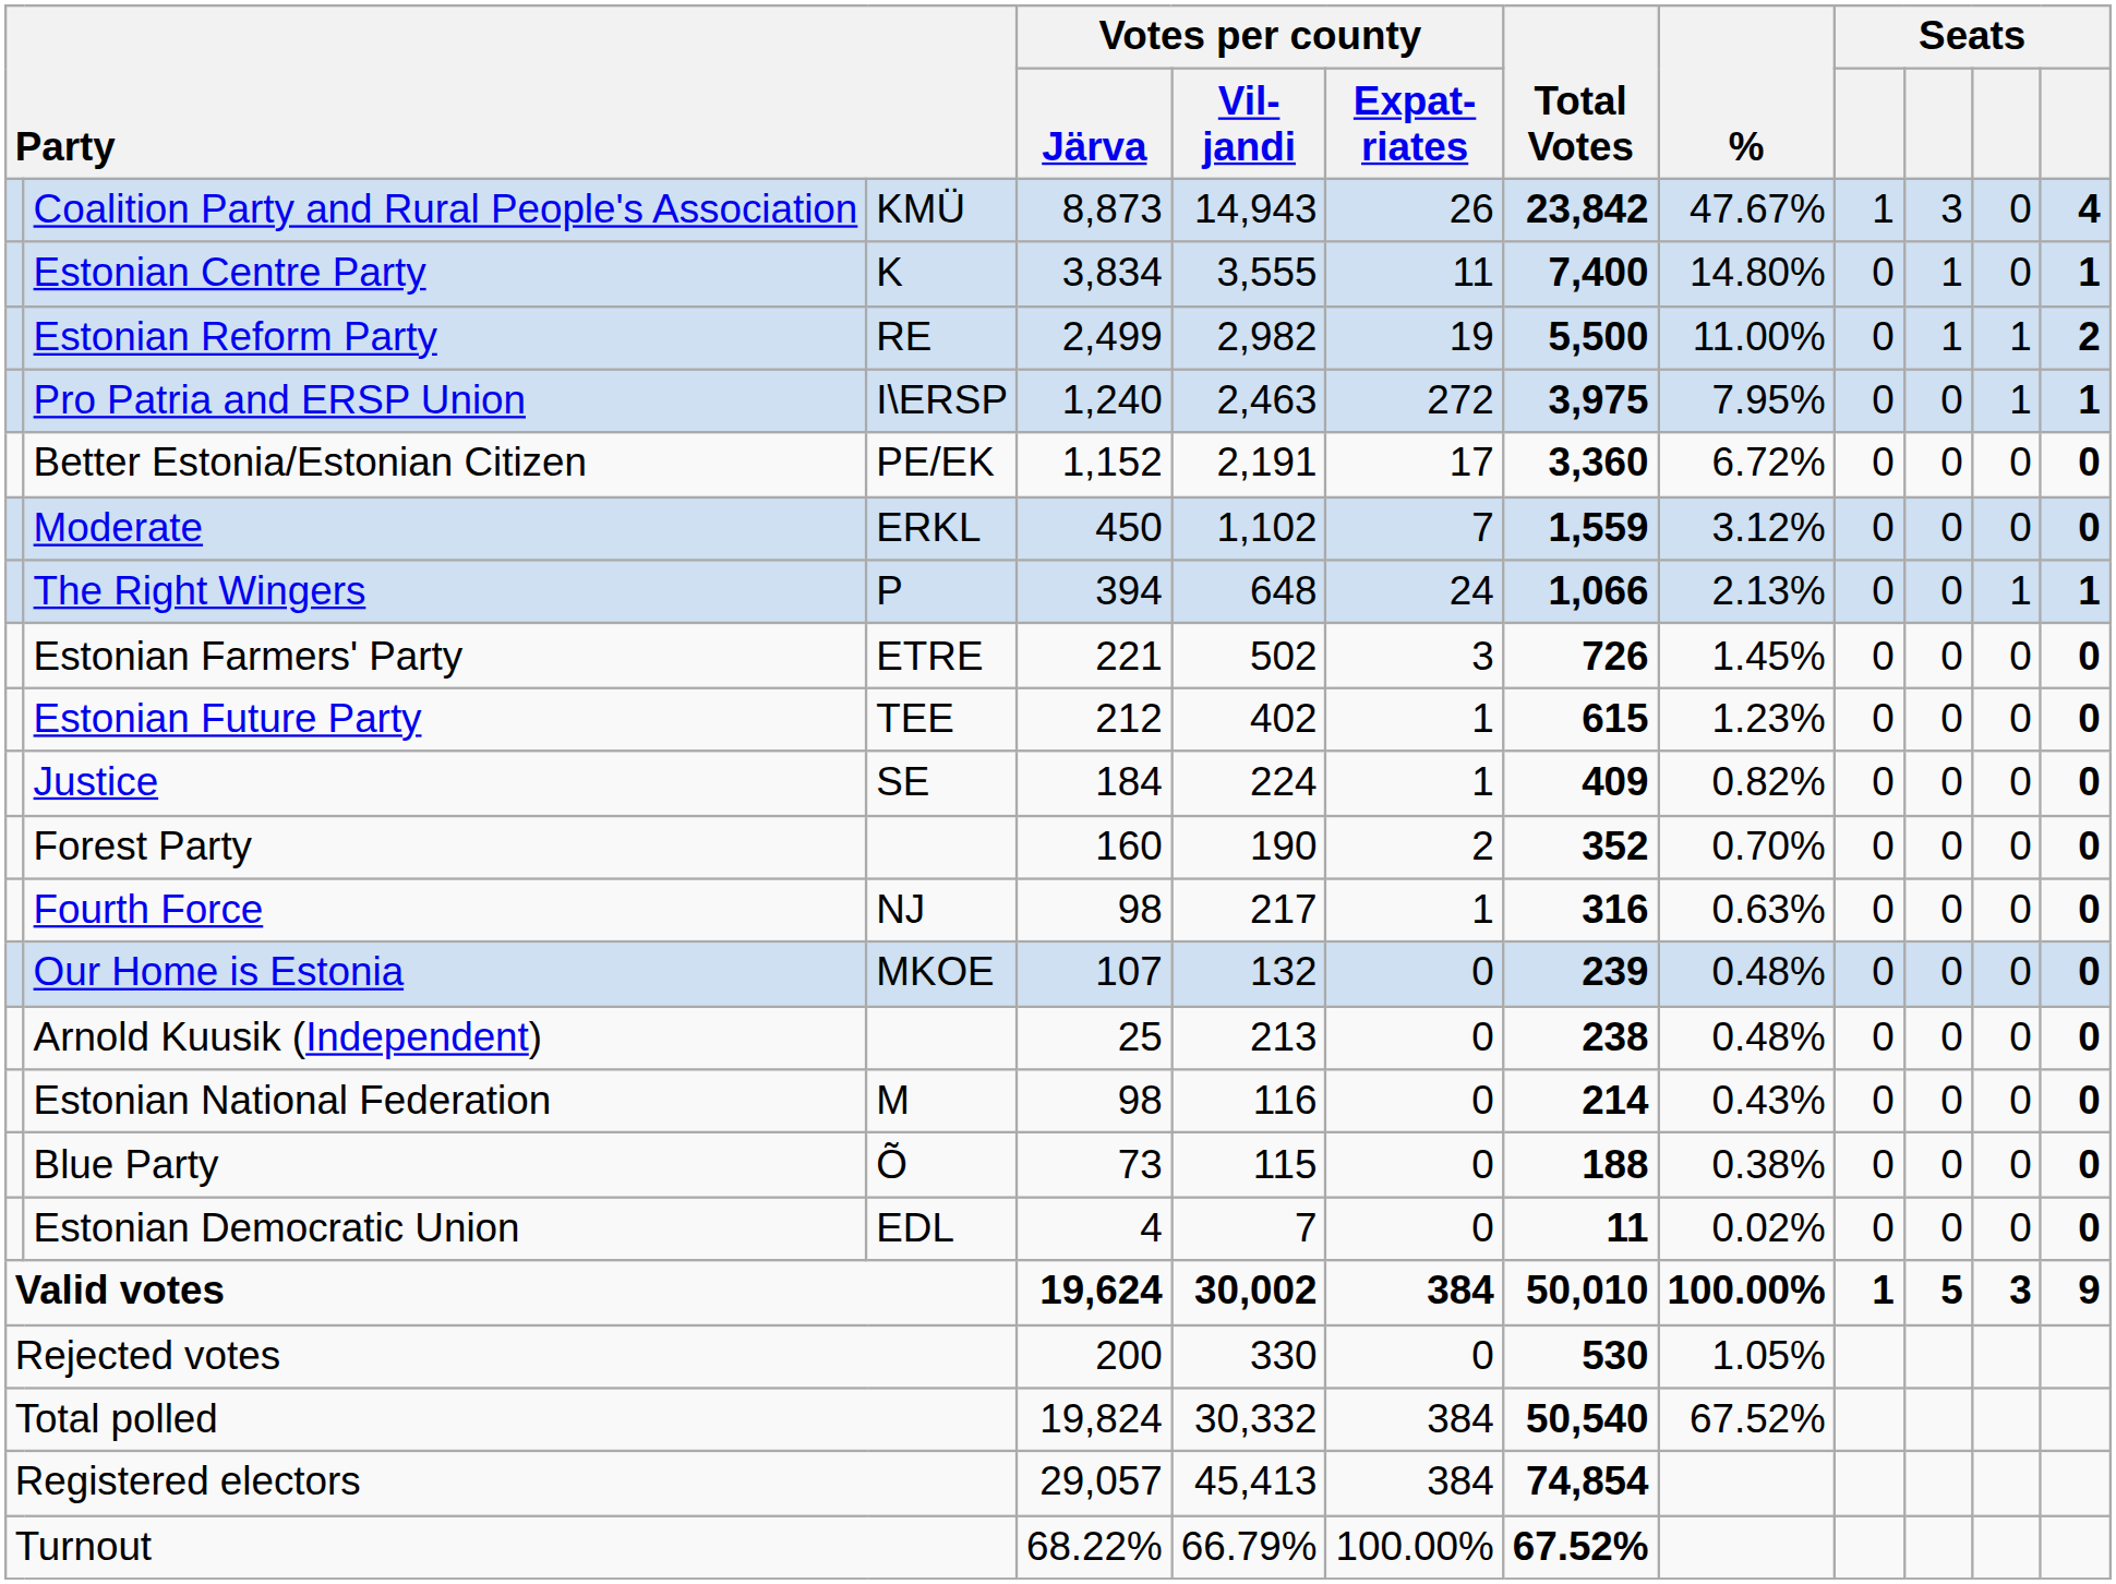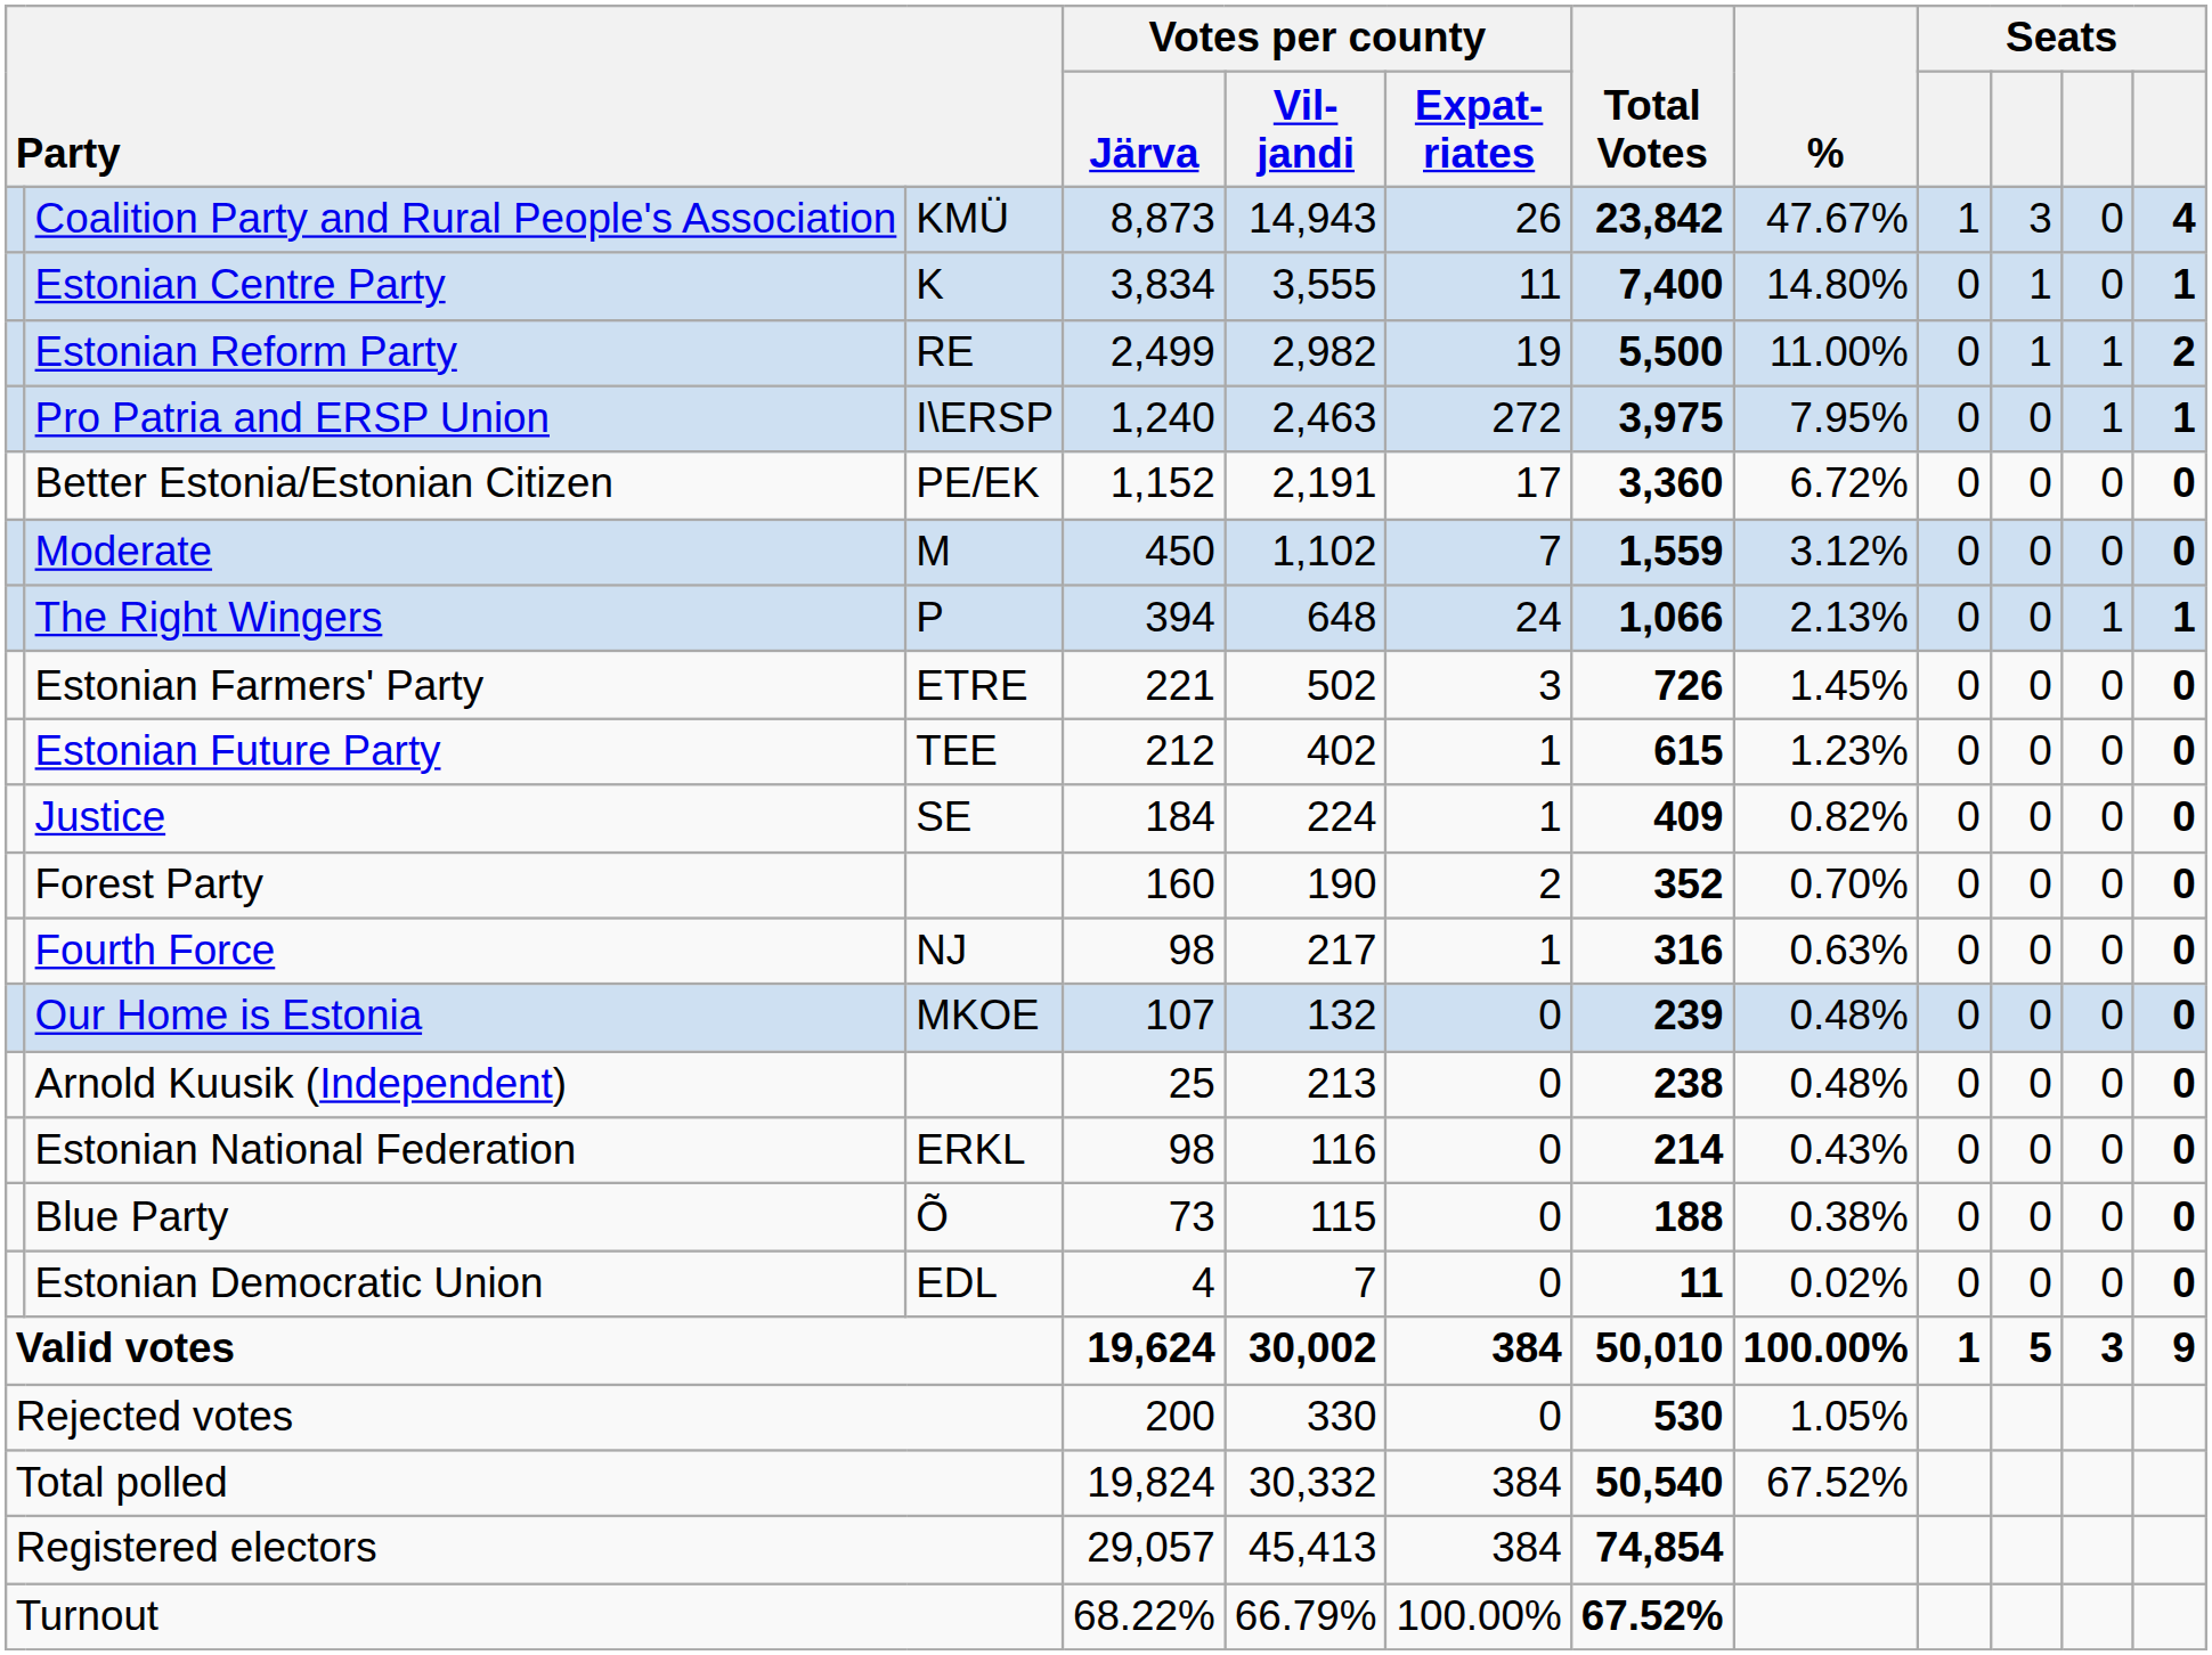Moderate | column 3: ERKL -> M
Estonian National Federation | column 3: M -> ERKL
